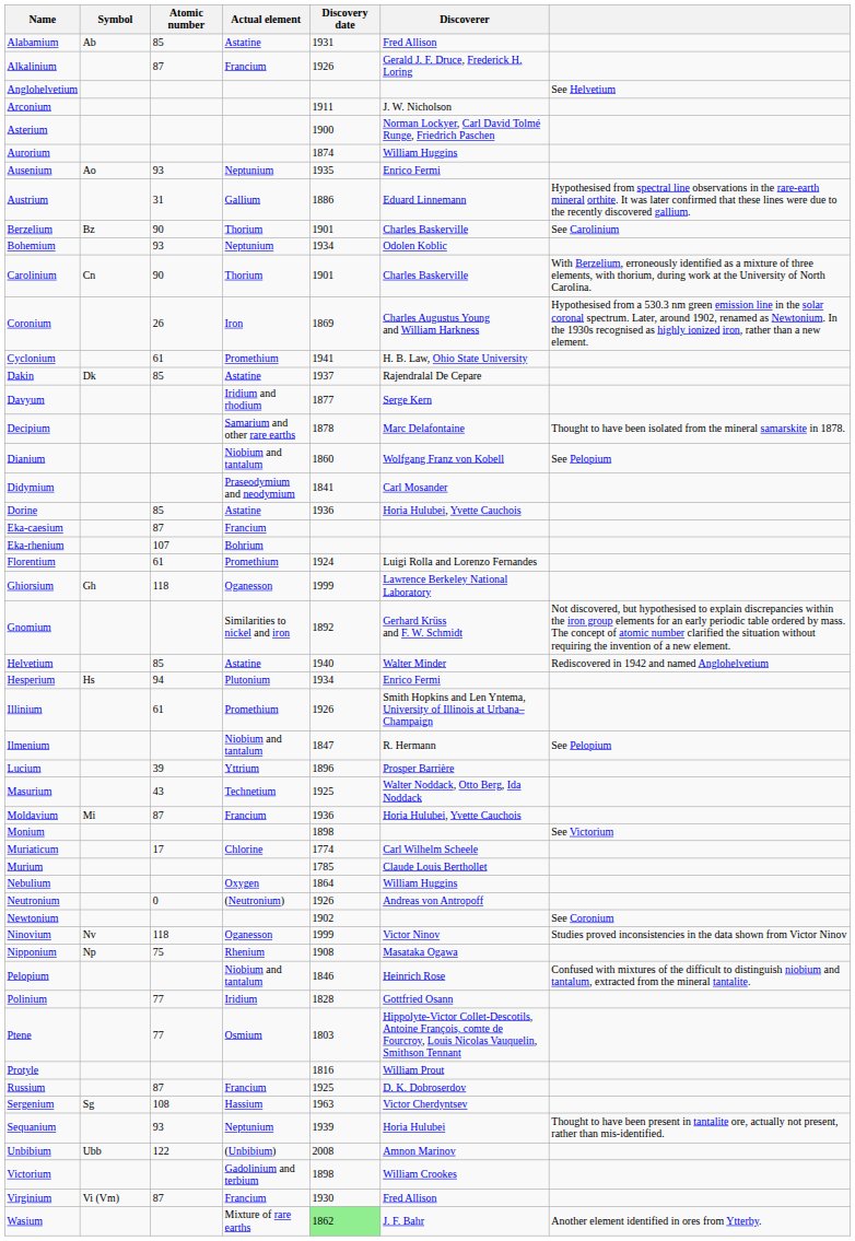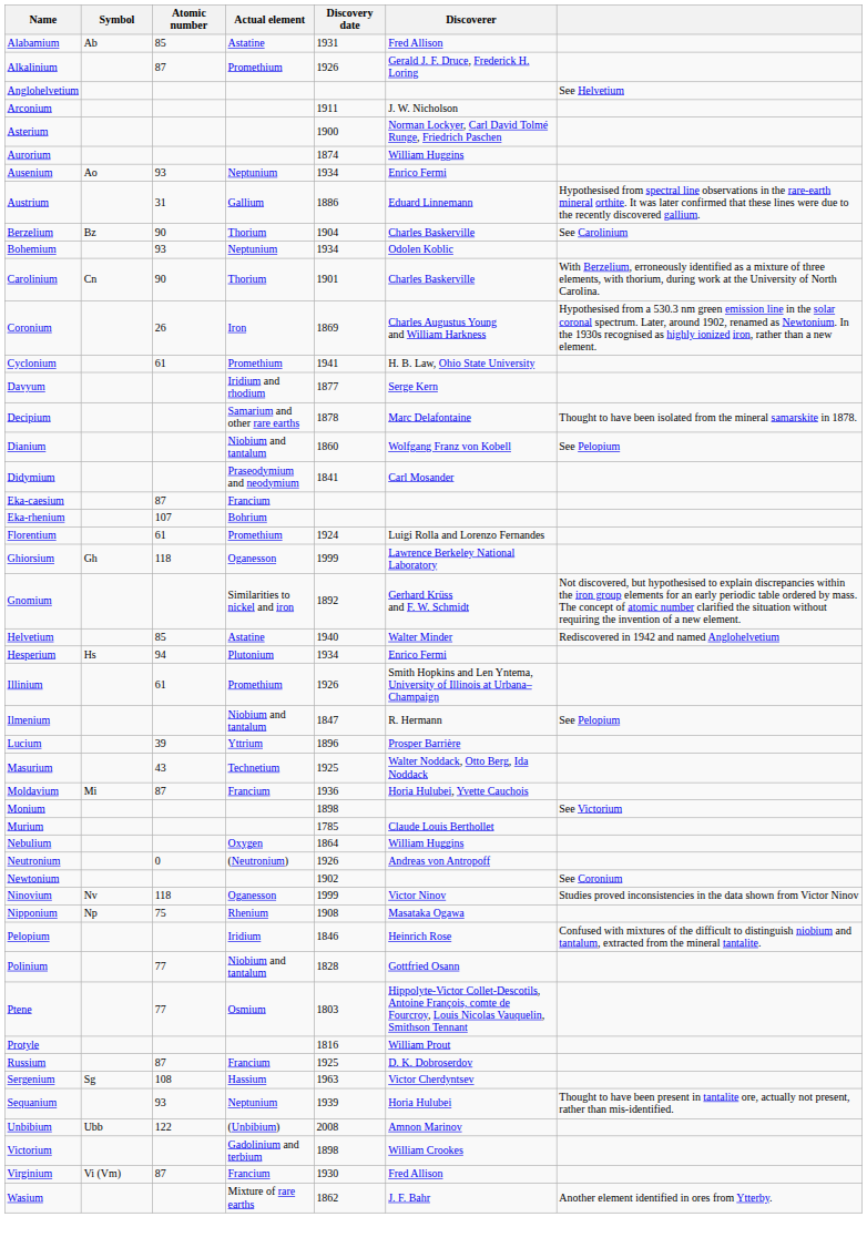Alkalinium | Actual element: Francium -> Promethium
Ausenium | Discovery date: 1935 -> 1934
Berzelium | Discovery date: 1901 -> 1904
- row: Dakin | Dk | 85 | Astatine | 1937 | Rajendralal De Cepare
- row: Dorine | 85 | Astatine | 1936 | Horia Hulubei, Yvette Cauchois
- row: Muriaticum | 17 | Chlorine | 1774 | Carl Wilhelm Scheele
Pelopium | Actual element: Niobium and tantalum -> Iridium
Polinium | Actual element: Iridium -> Niobium and tantalum
Wasium | Discovery date: lightgreen background -> no background
